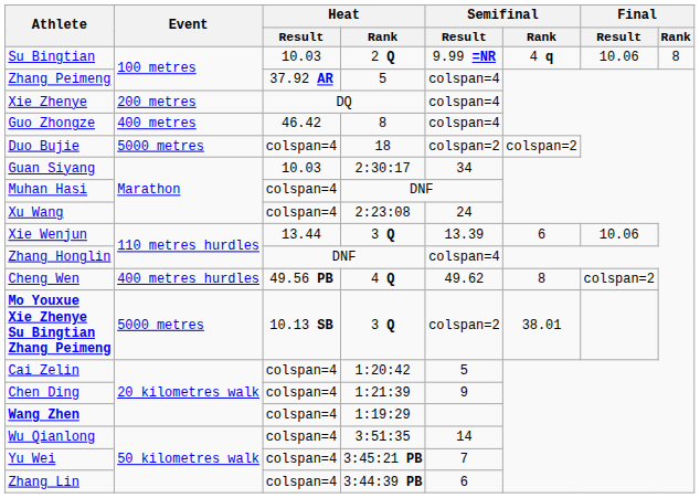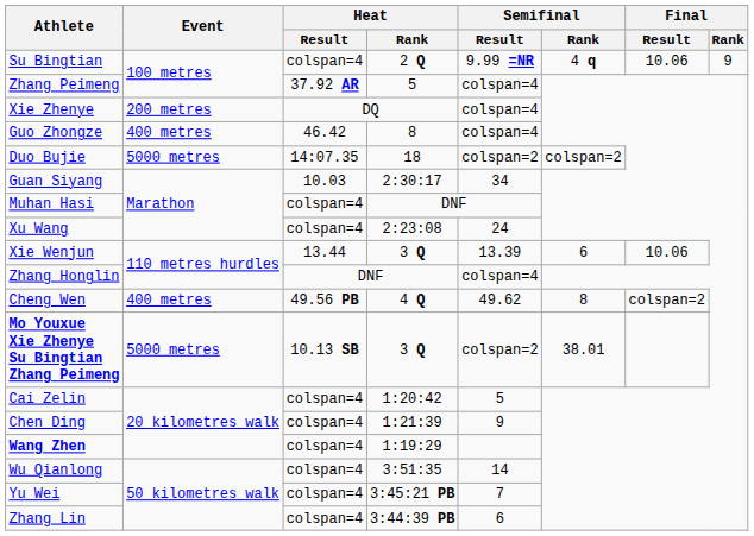Su Bingtian | Heat / Result: 10.03 -> colspan=4
Su Bingtian | Final / Rank: 8 -> 9
Duo Bujie | Heat / Result: colspan=4 -> 14:07.35
Cheng Wen | Event: 400 metres hurdles -> 400 metres
